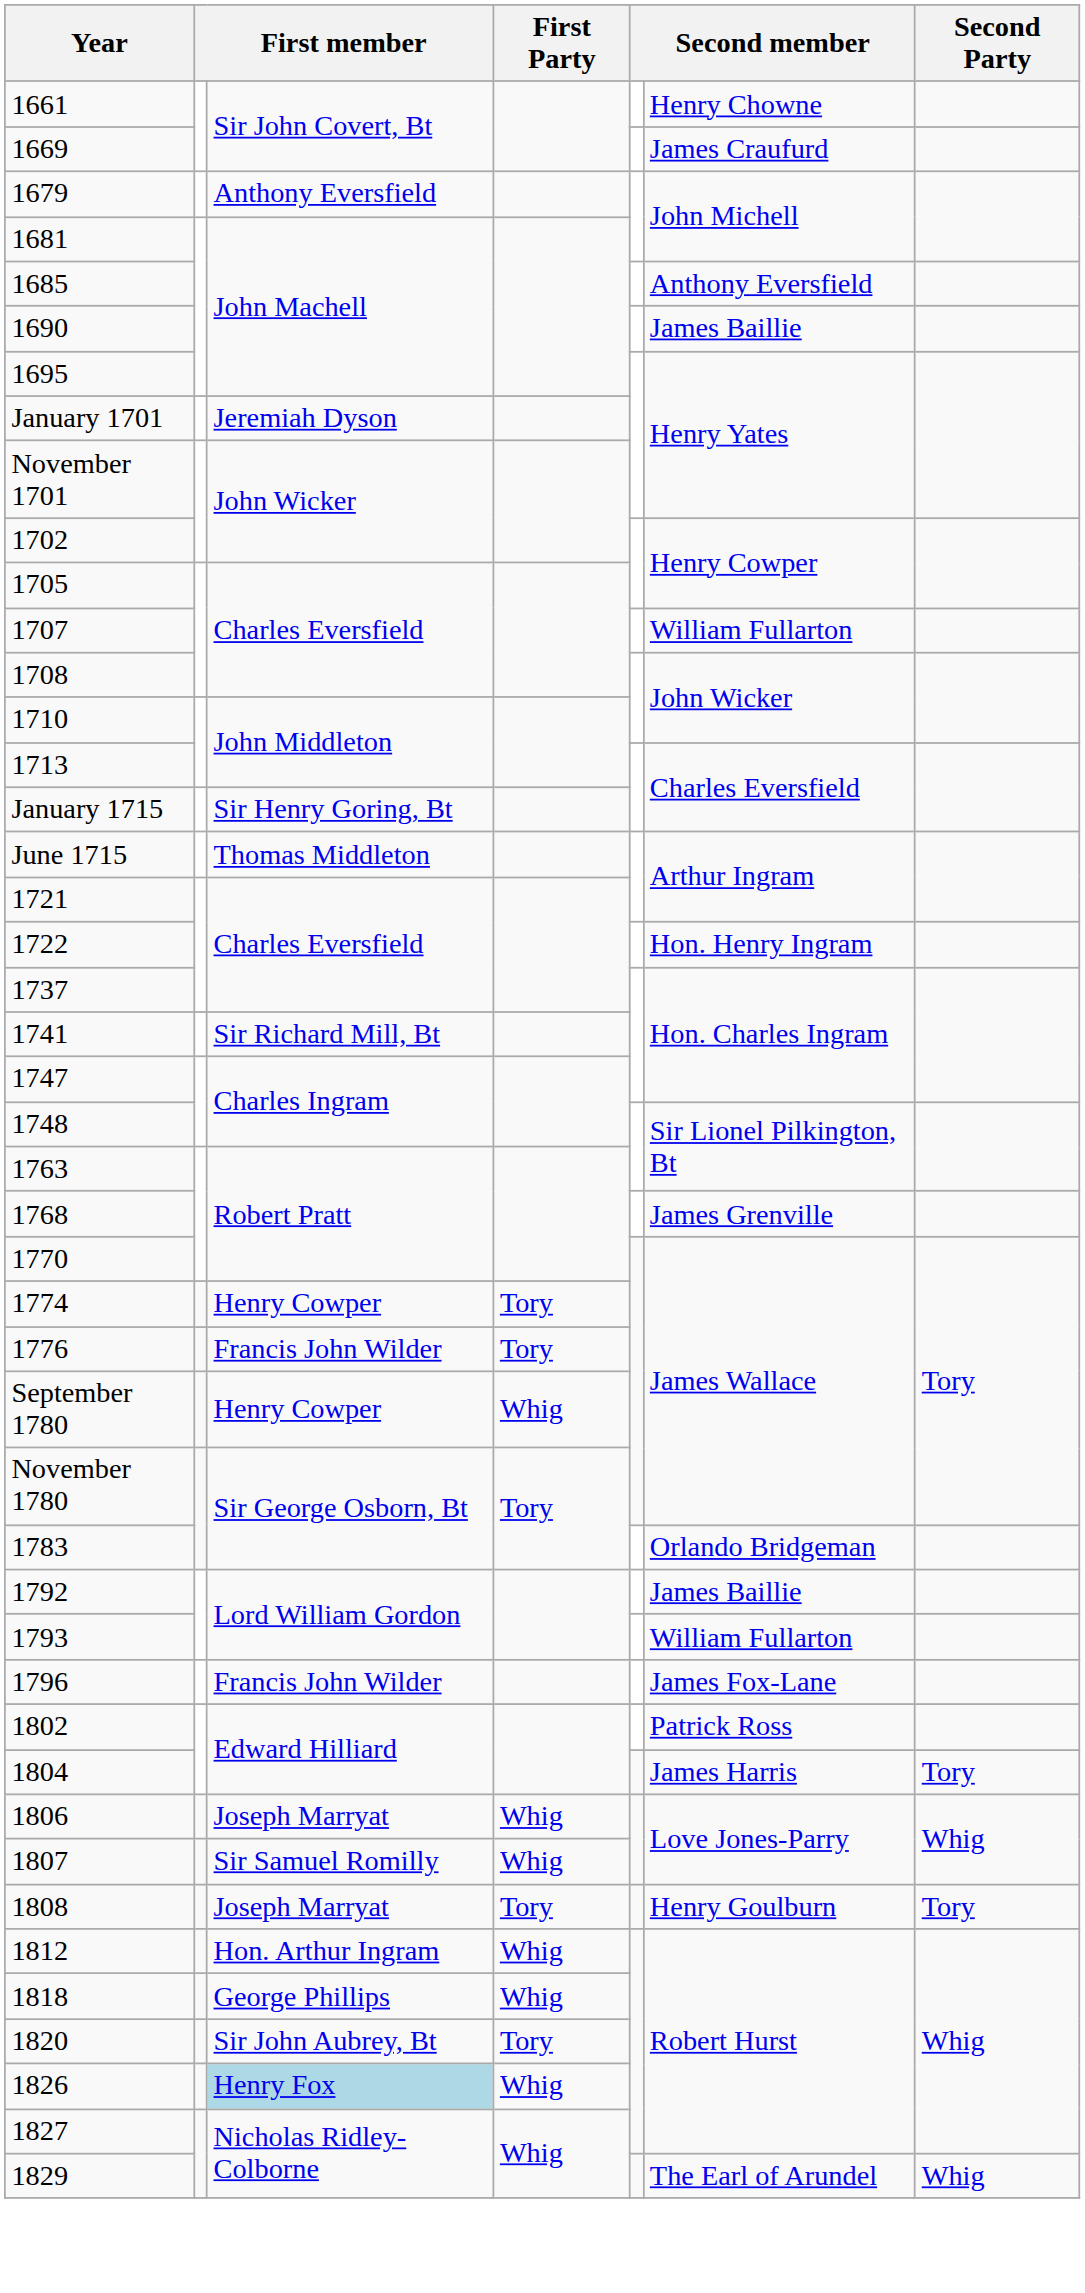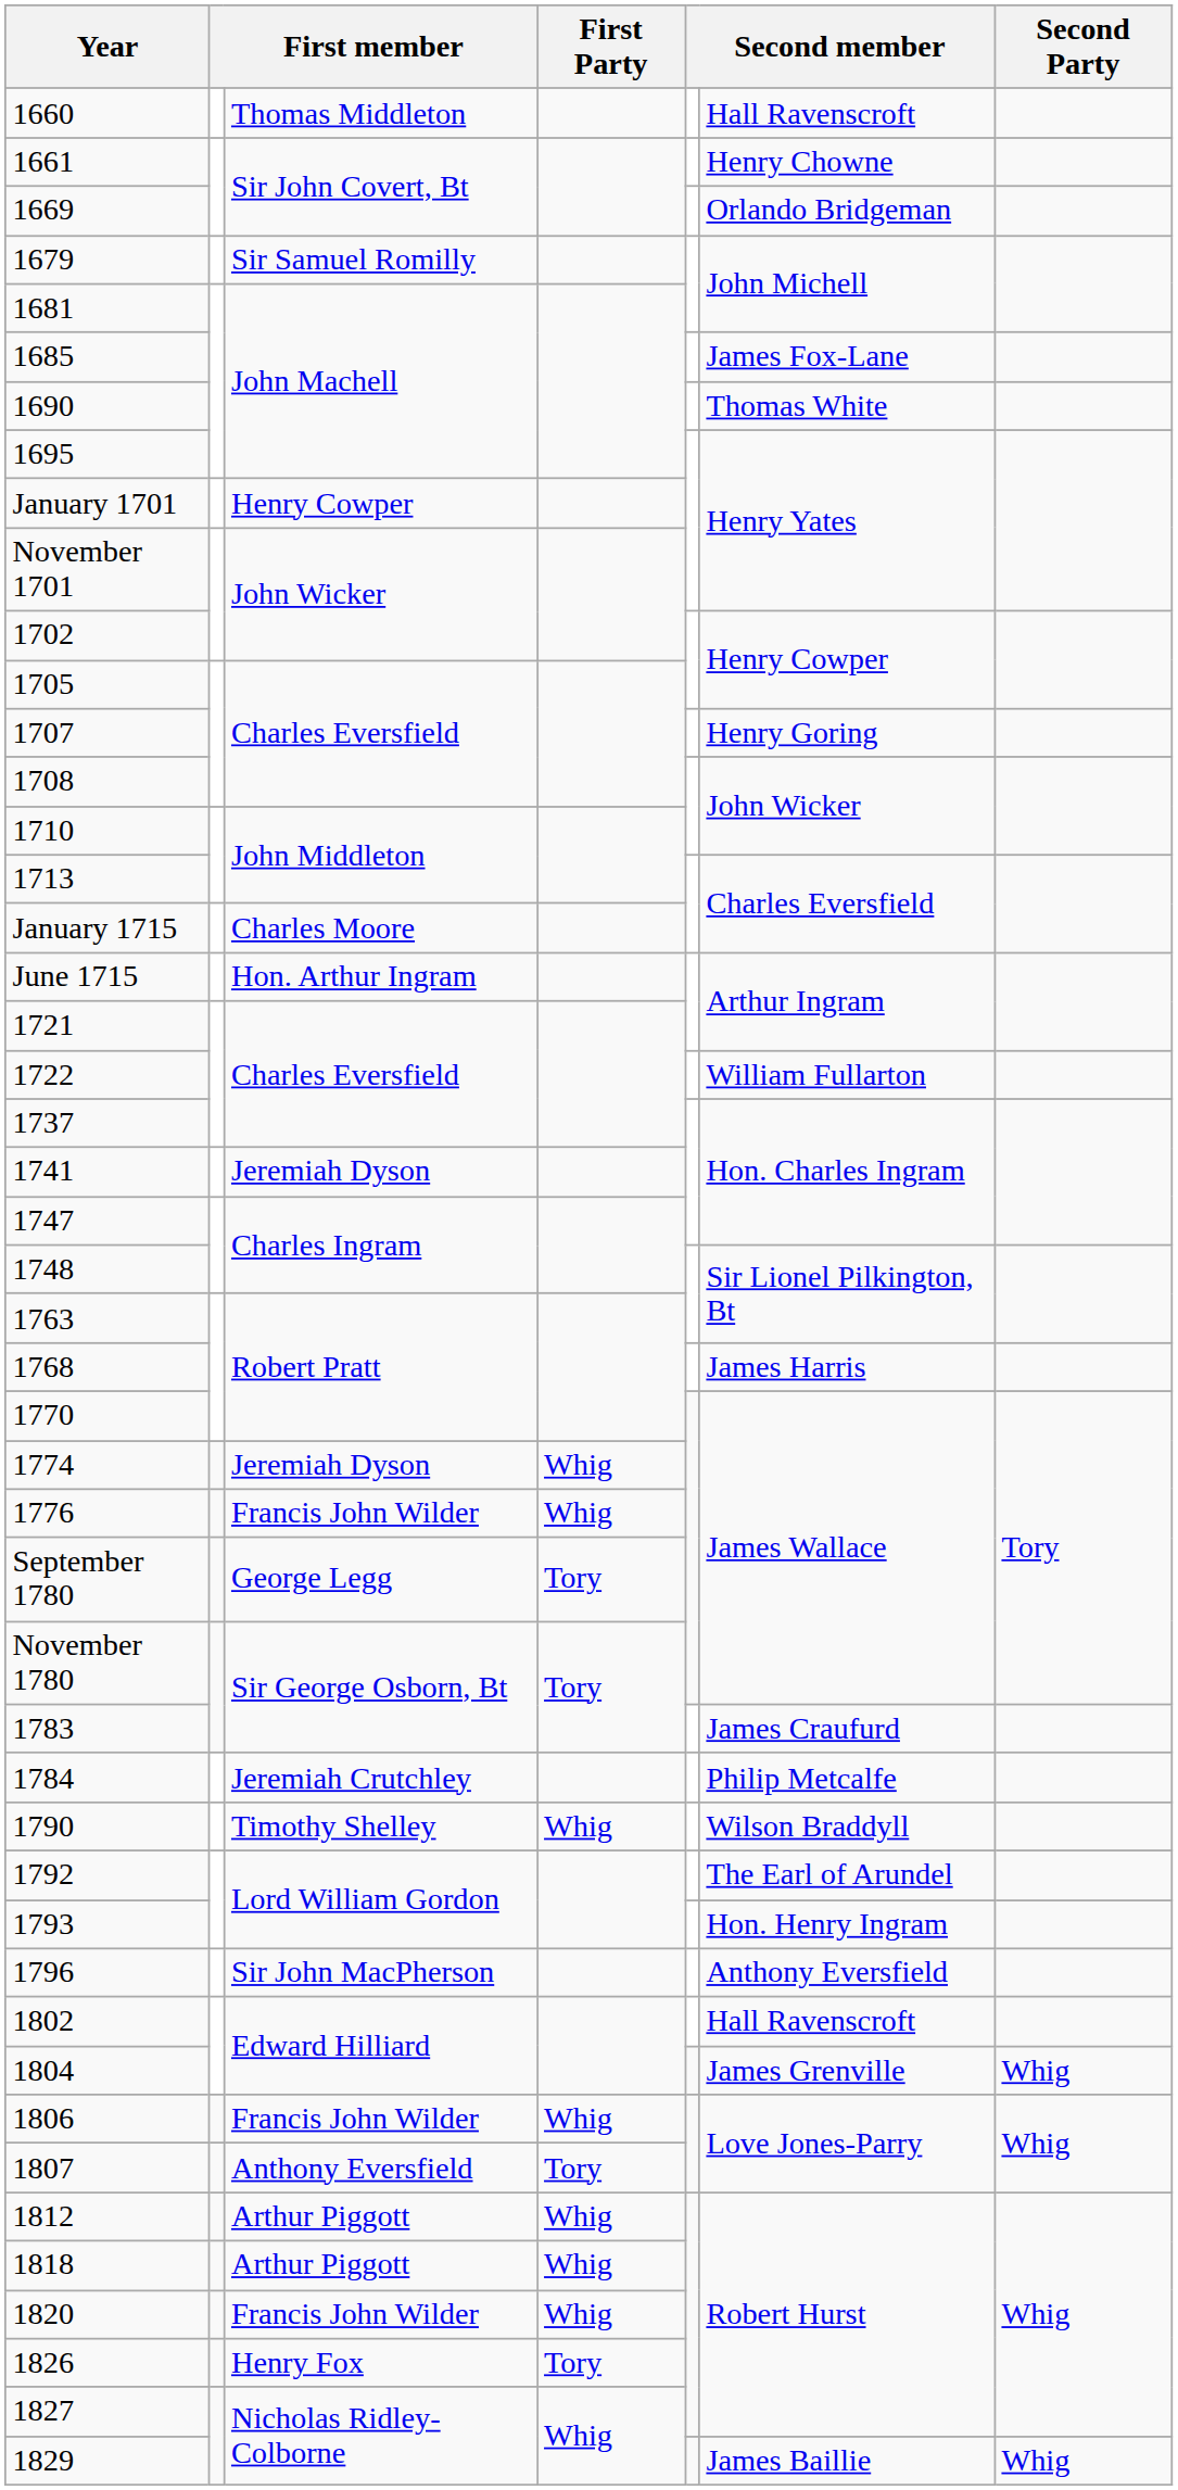+ row: 1660 | Thomas Middleton | Hall Ravenscroft
1669 | column 6: James Craufurd -> Orlando Bridgeman
1679 | column 3: Anthony Eversfield -> Sir Samuel Romilly
1685 | column 6: Anthony Eversfield -> James Fox-Lane
1690 | column 6: James Baillie -> Thomas White
January 1701 | column 3: Jeremiah Dyson -> Henry Cowper
1707 | column 6: William Fullarton -> Henry Goring
January 1715 | column 3: Sir Henry Goring, Bt -> Charles Moore
June 1715 | column 3: Thomas Middleton -> Hon. Arthur Ingram
1722 | column 6: Hon. Henry Ingram -> William Fullarton
1741 | column 3: Sir Richard Mill, Bt -> Jeremiah Dyson
1768 | column 6: James Grenville -> James Harris
1774 | column 3: Henry Cowper -> Jeremiah Dyson
1774 | First Party: Tory -> Whig
1776 | First Party: Tory -> Whig
September 1780 | column 3: Henry Cowper -> George Legg
September 1780 | First Party: Whig -> Tory
1783 | column 6: Orlando Bridgeman -> James Craufurd
+ row: 1784 | Jeremiah Crutchley | Philip Metcalfe
+ row: 1790 | Timothy Shelley | Whig | Wilson Braddyll
1792 | column 6: James Baillie -> The Earl of Arundel
1793 | column 6: William Fullarton -> Hon. Henry Ingram
1796 | column 3: Francis John Wilder -> Sir John MacPherson
1796 | column 6: James Fox-Lane -> Anthony Eversfield
1802 | column 6: Patrick Ross -> Hall Ravenscroft
1804 | column 6: James Harris -> James Grenville
1804 | Second Party: Tory -> Whig
1806 | column 3: Joseph Marryat -> Francis John Wilder
1807 | column 3: Sir Samuel Romilly -> Anthony Eversfield
1807 | First Party: Whig -> Tory
- row: 1808 | Joseph Marryat | Tory | Henry Goulburn | Tory
1812 | column 3: Hon. Arthur Ingram -> Arthur Piggott
1818 | column 3: George Phillips -> Arthur Piggott
1820 | column 3: Sir John Aubrey, Bt -> Francis John Wilder
1820 | First Party: Tory -> Whig
1826 | column 3: lightblue background -> no background
1826 | First Party: Whig -> Tory
1829 | column 6: The Earl of Arundel -> James Baillie
